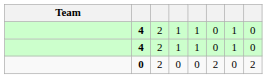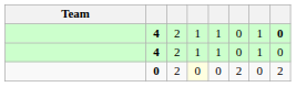row 2 | column 8: normal -> bold
row 4 | column 4: no background -> lightyellow background
